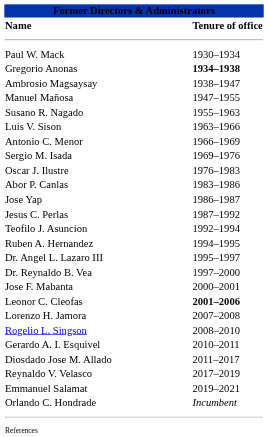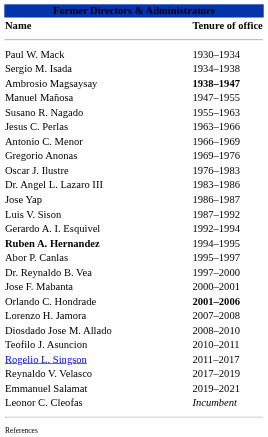row 4 | Name: Gregorio Anonas -> Sergio M. Isada
row 4 | Tenure of office: bold -> normal
row 5 | Tenure of office: normal -> bold
row 8 | Name: Luis V. Sison -> Jesus C. Perlas
row 10 | Name: Sergio M. Isada -> Gregorio Anonas
row 12 | Name: Abor P. Canlas -> Dr. Angel L. Lazaro III
row 14 | Name: Jesus C. Perlas -> Luis V. Sison
row 15 | Name: Teofilo J. Asuncion -> Gerardo A. I. Esquivel
row 16 | Name: normal -> bold
row 17 | Name: Dr. Angel L. Lazaro III -> Abor P. Canlas
row 20 | Name: Leonor C. Cleofas -> Orlando C. Hondrade
row 22 | Name: Rogelio L. Singson -> Diosdado Jose M. Allado
row 23 | Name: Gerardo A. I. Esquivel -> Teofilo J. Asuncion
row 24 | Name: Diosdado Jose M. Allado -> Rogelio L. Singson
row 27 | Name: Orlando C. Hondrade -> Leonor C. Cleofas
